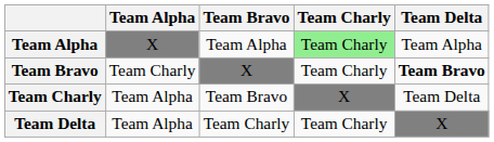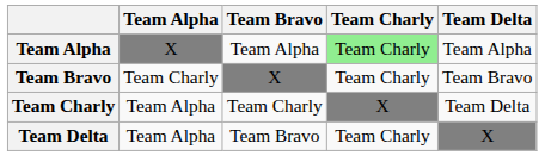row 3 | Team Delta: bold -> normal
row 4 | Team Bravo: Team Bravo -> Team Charly
row 5 | Team Bravo: Team Charly -> Team Bravo
